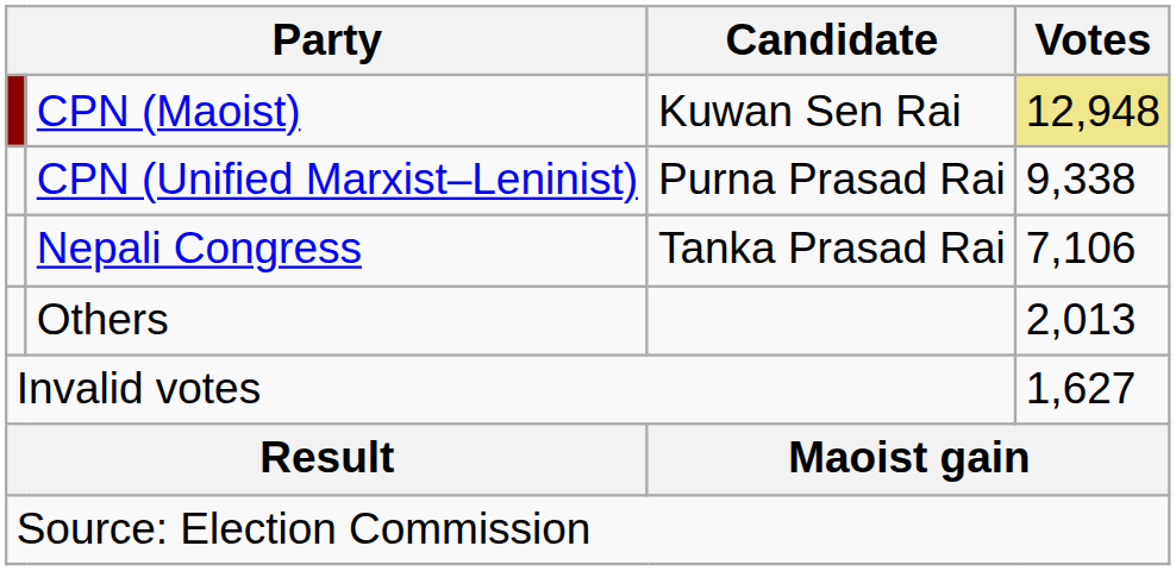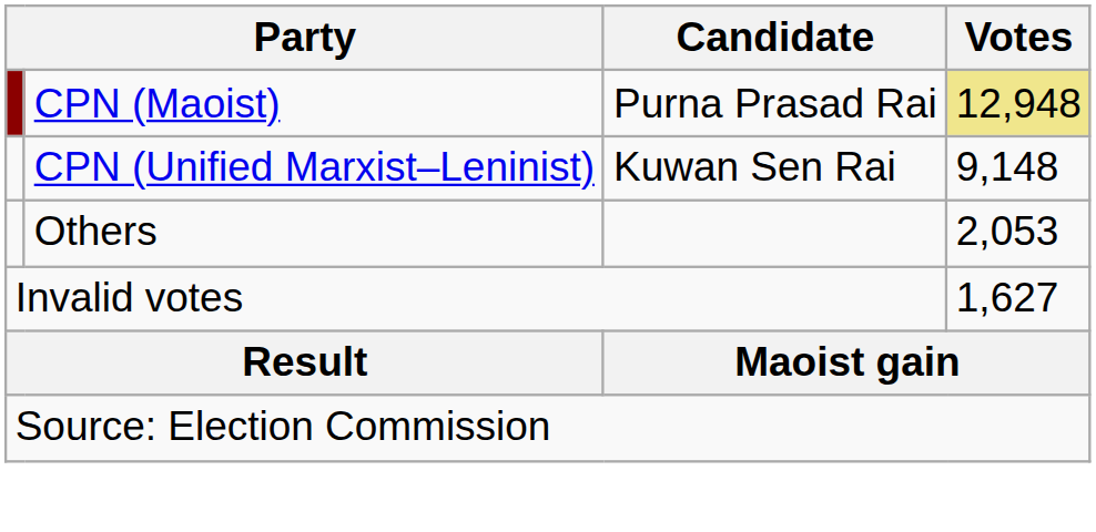CPN (Maoist) | Candidate: Kuwan Sen Rai -> Purna Prasad Rai
CPN (Unified Marxist–Leninist) | Candidate: Purna Prasad Rai -> Kuwan Sen Rai
CPN (Unified Marxist–Leninist) | Votes: 9,338 -> 9,148
- row: Nepali Congress | Tanka Prasad Rai | 7,106
Others | Votes: 2,013 -> 2,053
